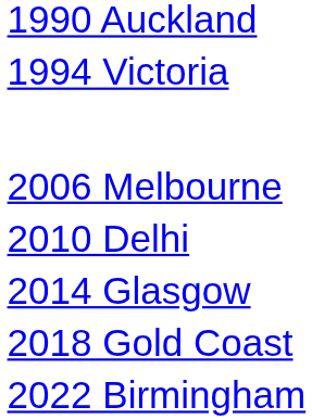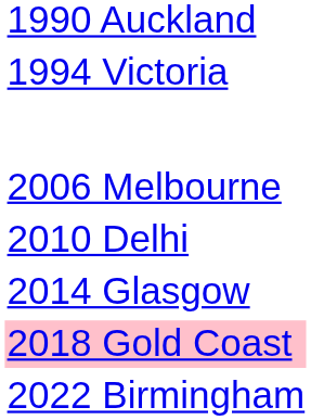2018 Gold Coast | column 1: no background -> pink background
